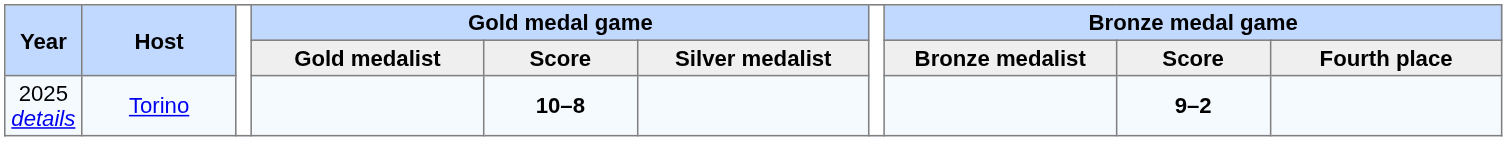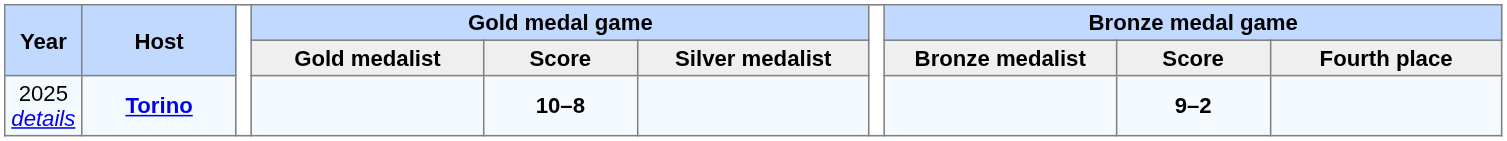2025 details | Host: normal -> bold
